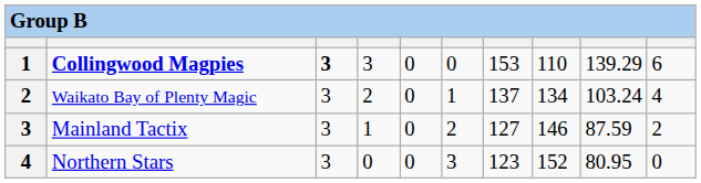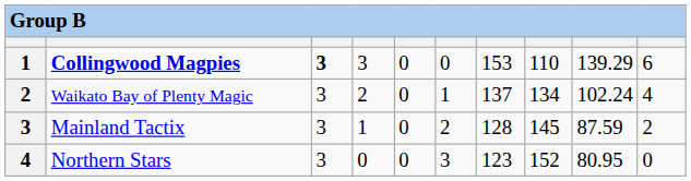Waikato Bay of Plenty Magic | column 9: 103.24 -> 102.24
Mainland Tactix | column 7: 127 -> 128
Mainland Tactix | column 8: 146 -> 145
